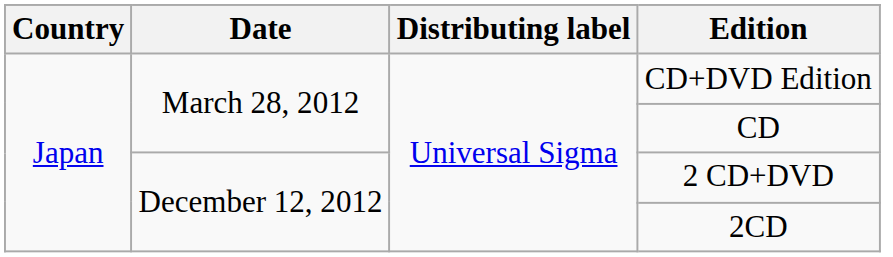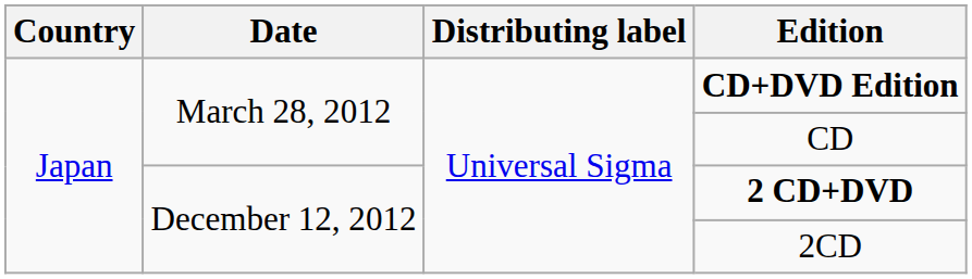CD+DVD Edition | Edition: normal -> bold
2 CD+DVD | Edition: normal -> bold
